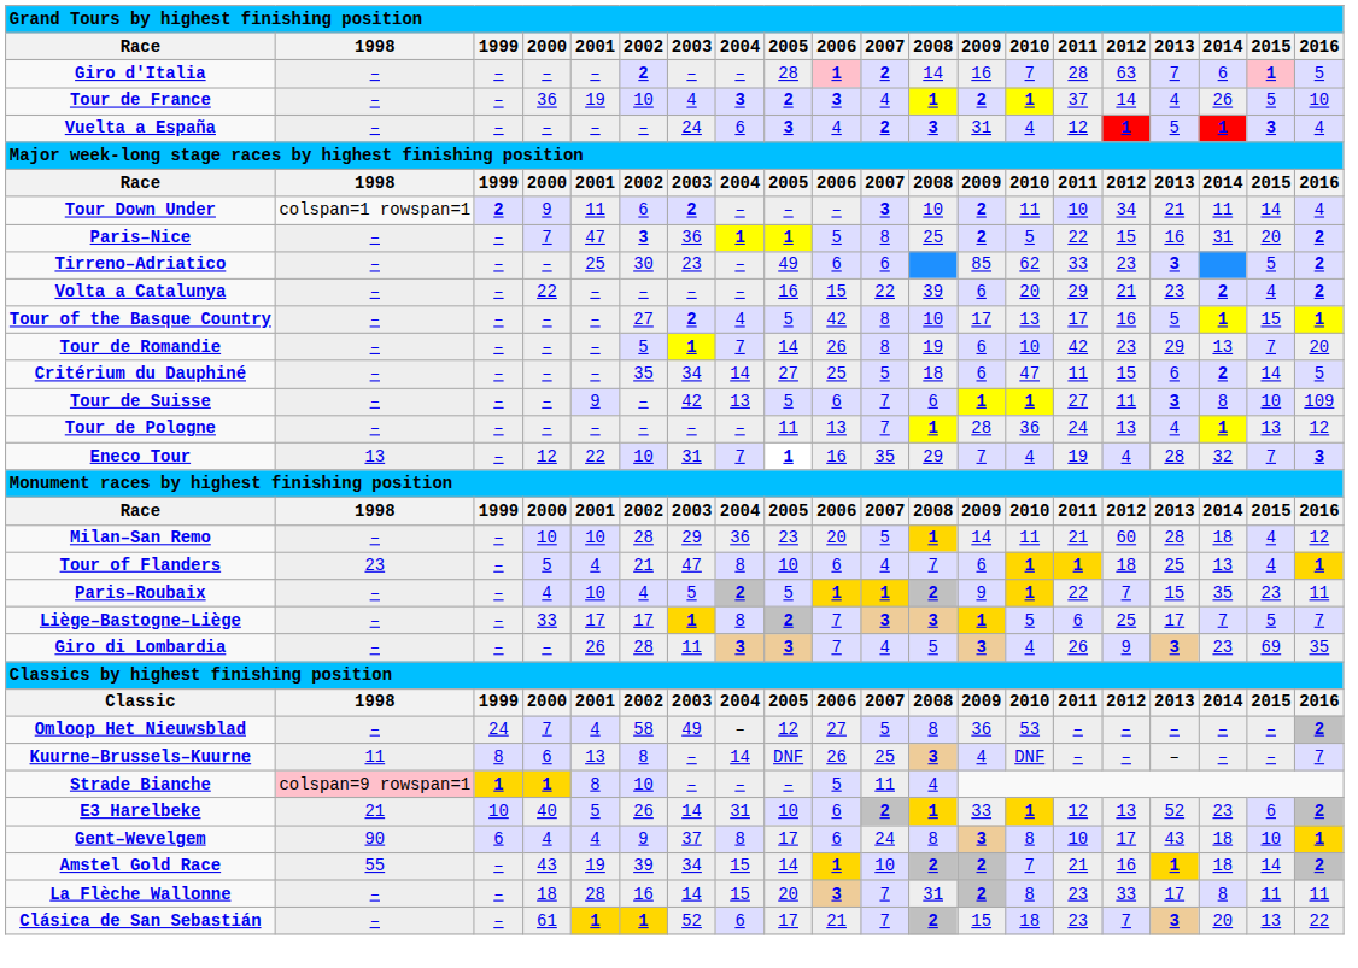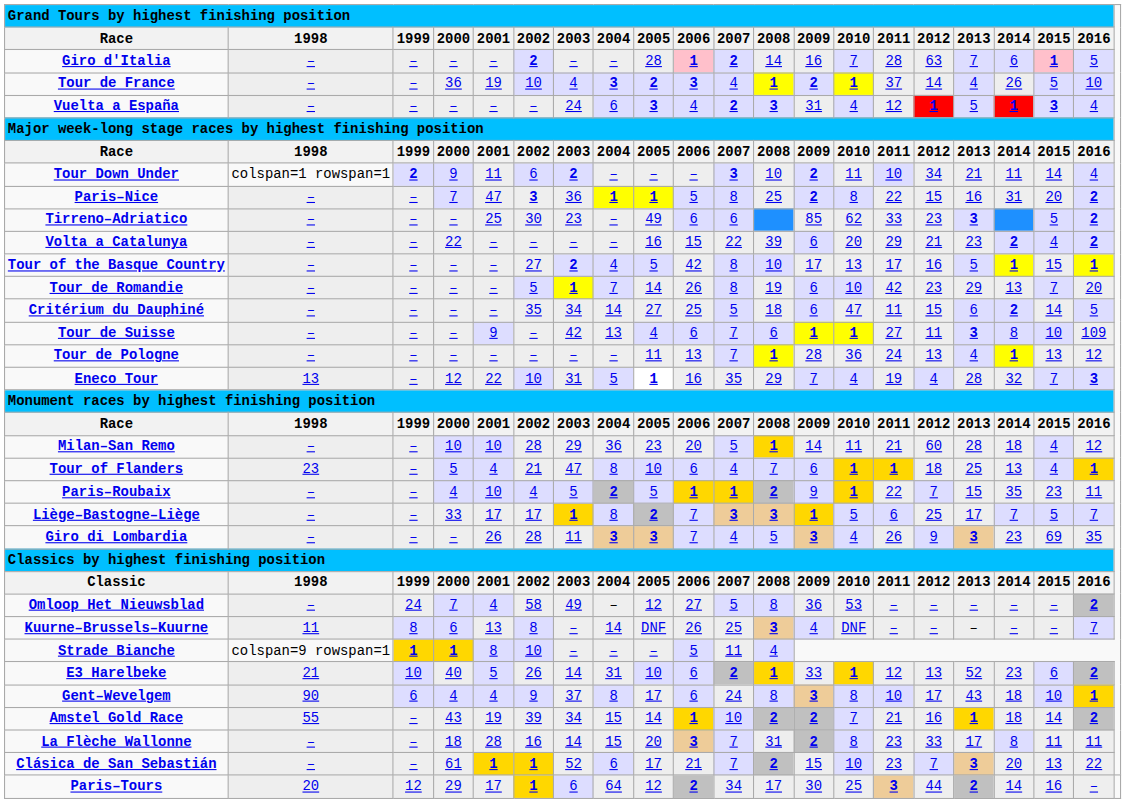Paris–Nice | Grand Tours by highest finishing position / 2010: 5 -> 8
Tour de Suisse | Grand Tours by highest finishing position / 2005: 5 -> 4
Eneco Tour | Grand Tours by highest finishing position / 2004: 7 -> 5
Strade Bianche | Grand Tours by highest finishing position / 1998: pink background -> no background
Clásica de San Sebastián | Grand Tours by highest finishing position / 2010: 18 -> 10
+ row: Paris–Tours | 20 | 12 | 29 | 17 | 1 | 6 | 64 | 12 | 2 | 34 | 17 | 30 | 25 | 3 | 44 | 2 | 14 | 16 | –
